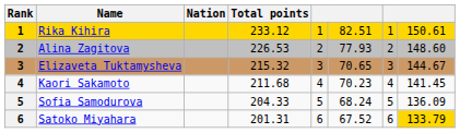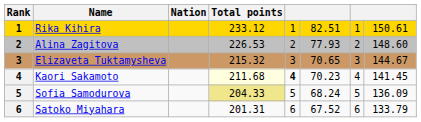Kaori Sakamoto | Total points: no background -> lightyellow background
Kaori Sakamoto | column 5: normal -> bold
Sofia Samodurova | Total points: no background -> khaki background
Satoko Miyahara | column 8: gold background -> no background
